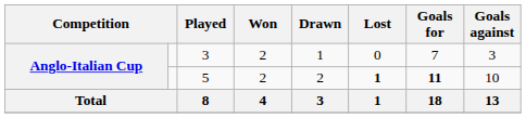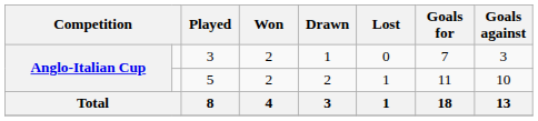5 | Lost: bold -> normal
5 | Goals for: bold -> normal
